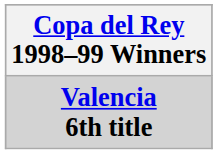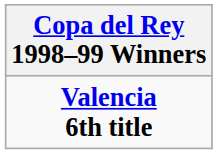row 2 | column 1: lightgrey background -> no background
